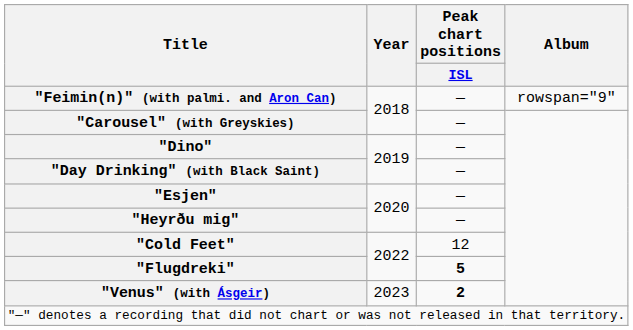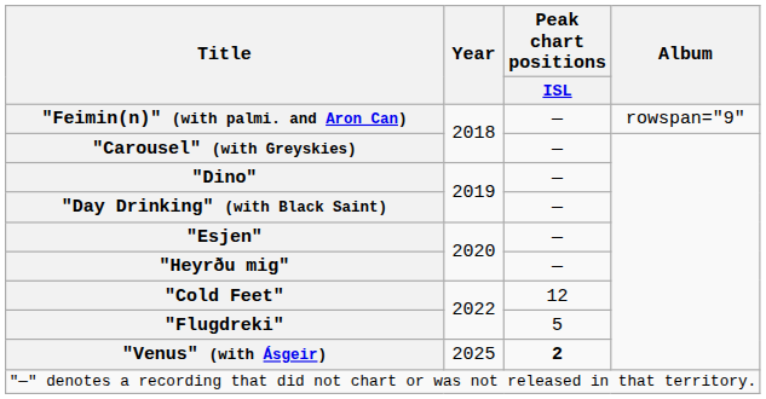"Flugdreki" | Peak chart positions / ISL: bold -> normal
"Venus" (with Ásgeir) | Year: 2023 -> 2025
